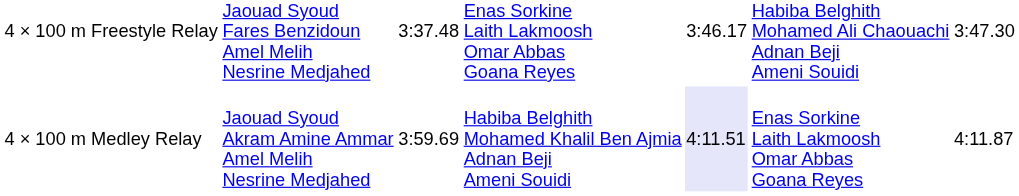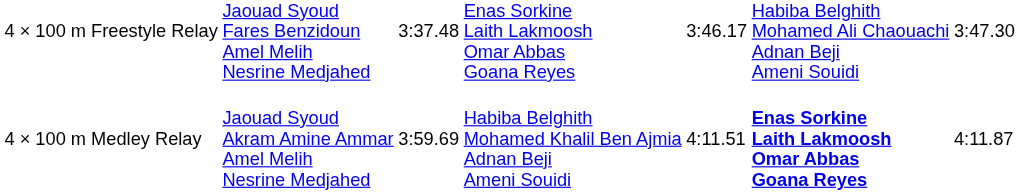4 × 100 m Medley Relay | column 5: lavender background -> no background
4 × 100 m Medley Relay | column 6: normal -> bold
